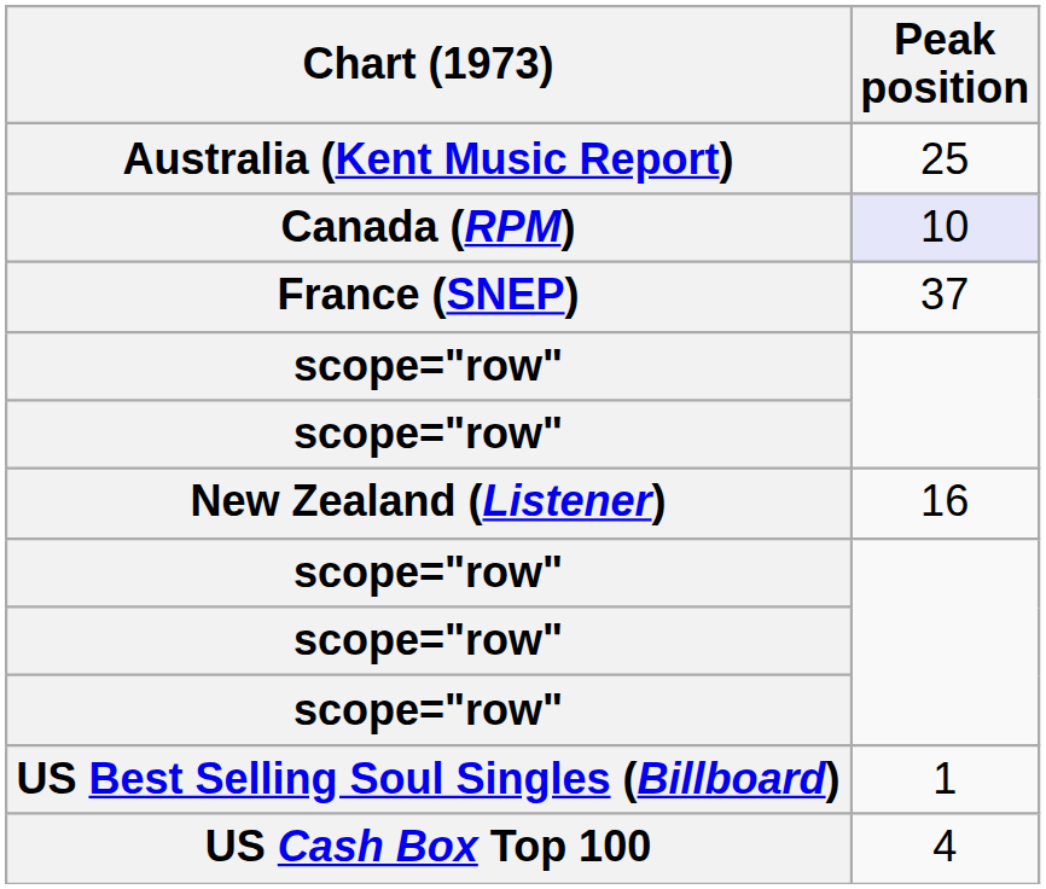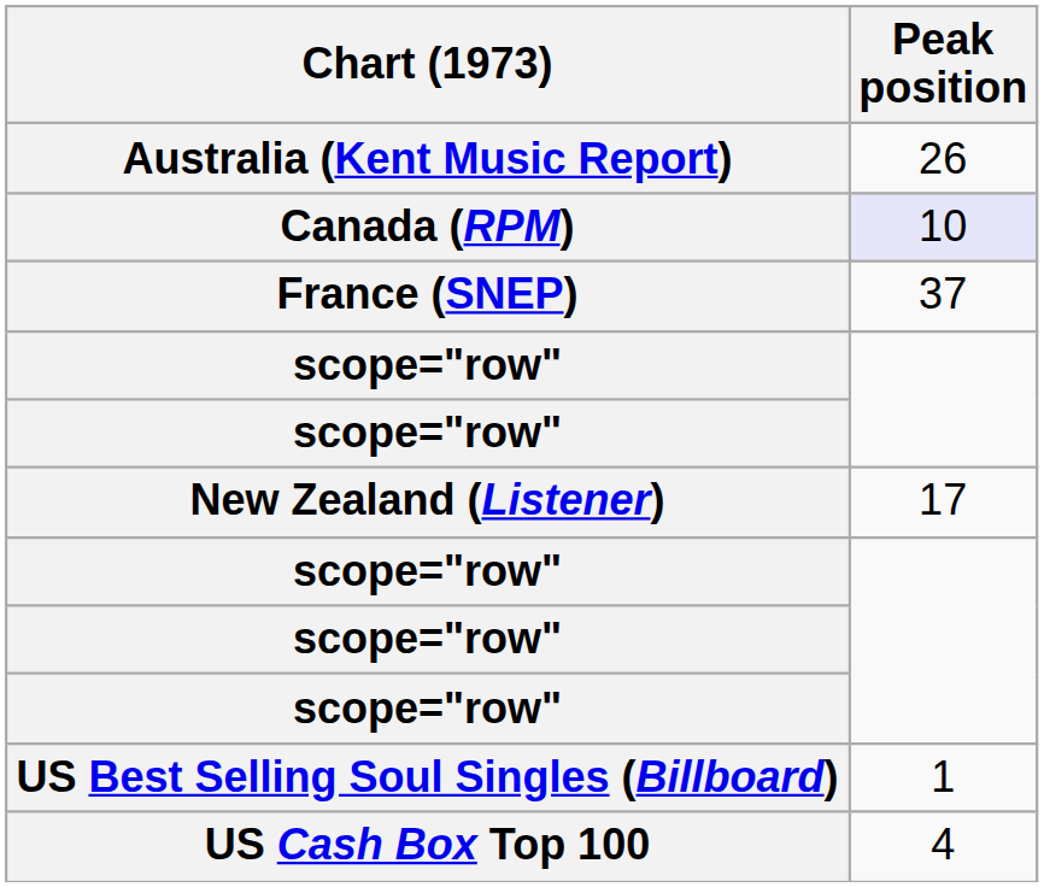Australia (Kent Music Report) | Peak position: 25 -> 26
New Zealand (Listener) | Peak position: 16 -> 17
